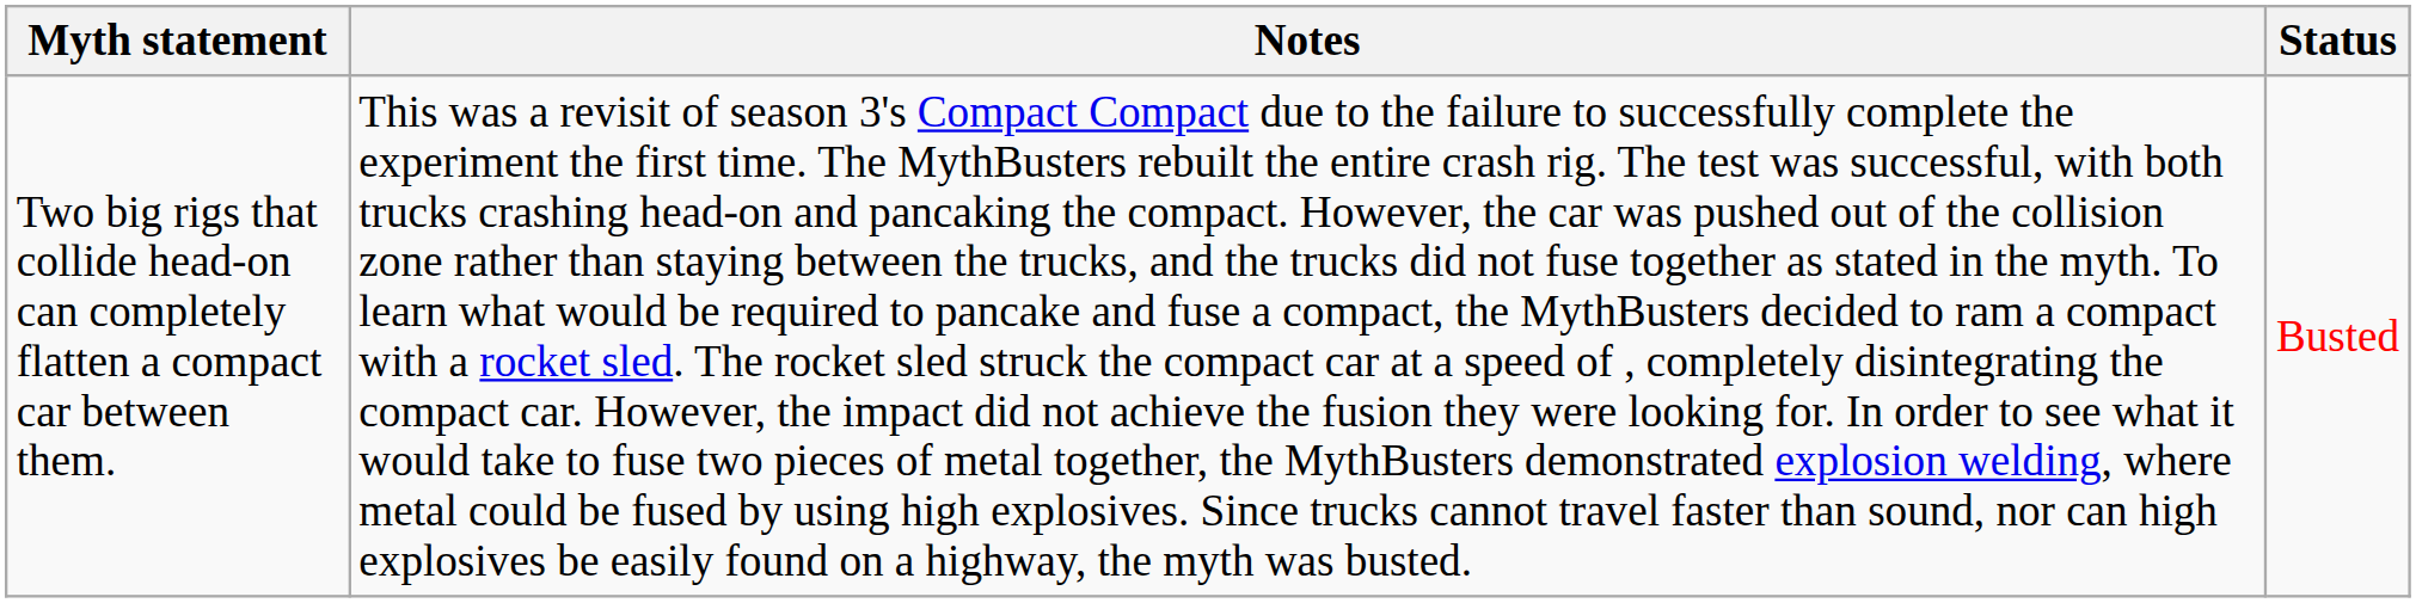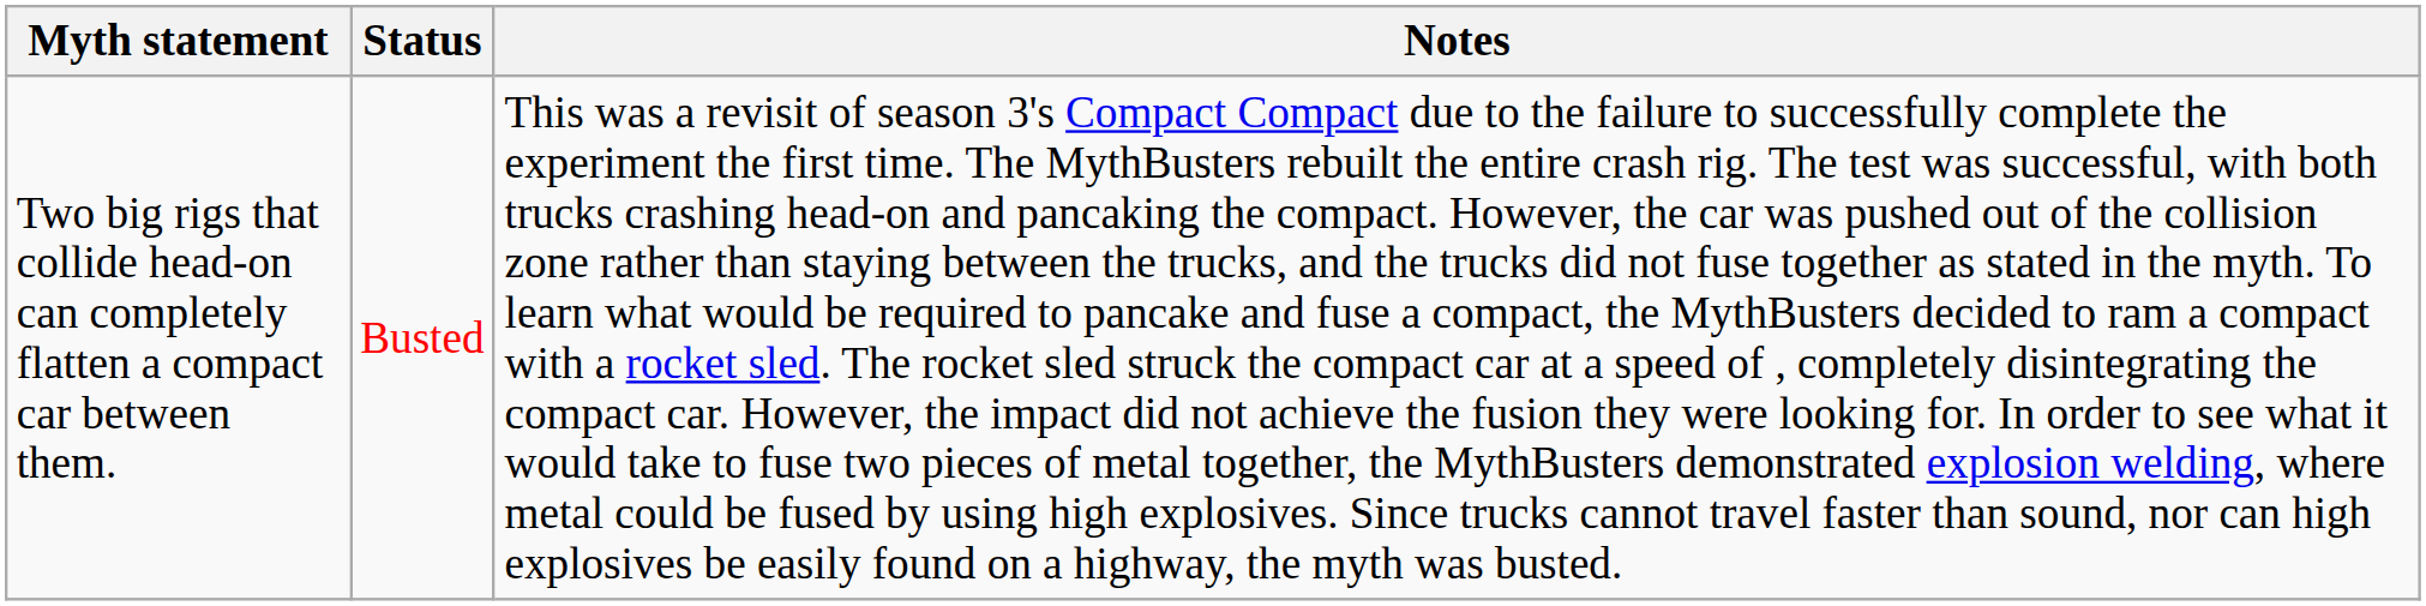columns swapped: Status <-> Notes
